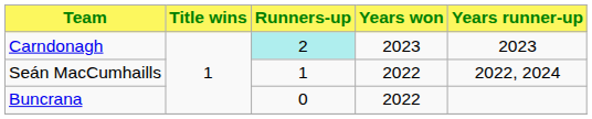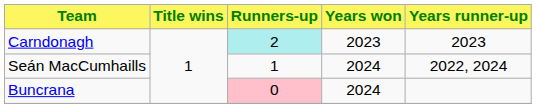Seán MacCumhaills | Years won: 2022 -> 2024
Buncrana | Runners-up: no background -> pink background
Buncrana | Years won: 2022 -> 2024
